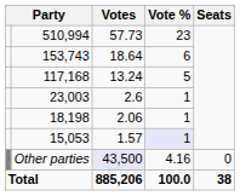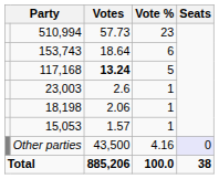117,168 | Votes: normal -> bold
15,053 | Vote %: lavender background -> no background
Other parties | Votes: lavender background -> no background
Other parties | Seats: no background -> lavender background
